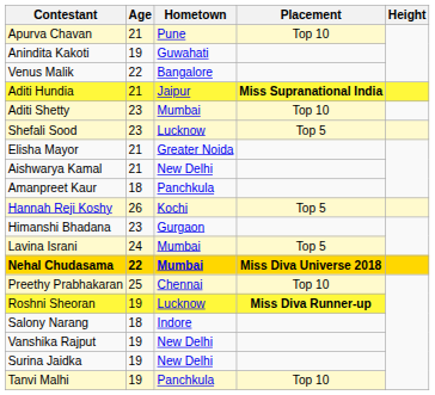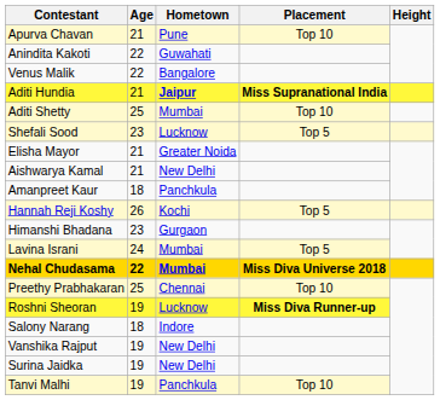Anindita Kakoti | Age: 19 -> 22
Aditi Hundia | Hometown: normal -> bold
Aditi Shetty | Age: 23 -> 25
